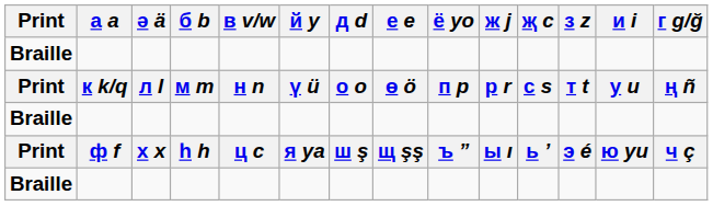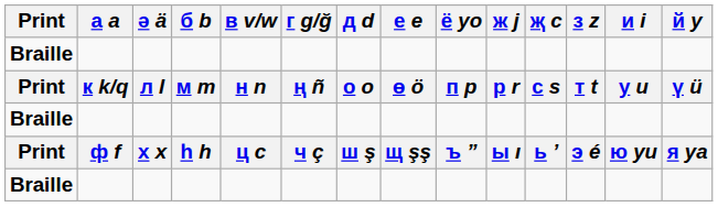columns swapped: г g/ğ <-> й y
